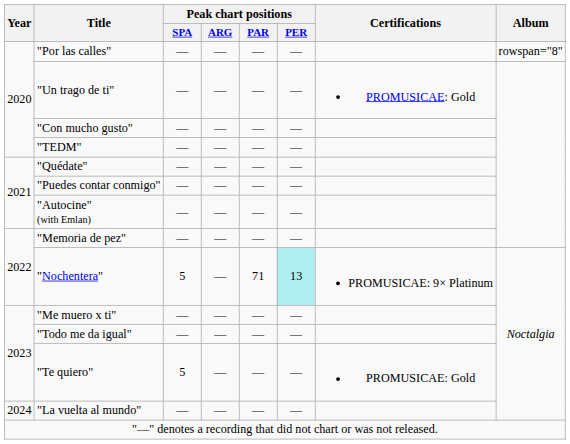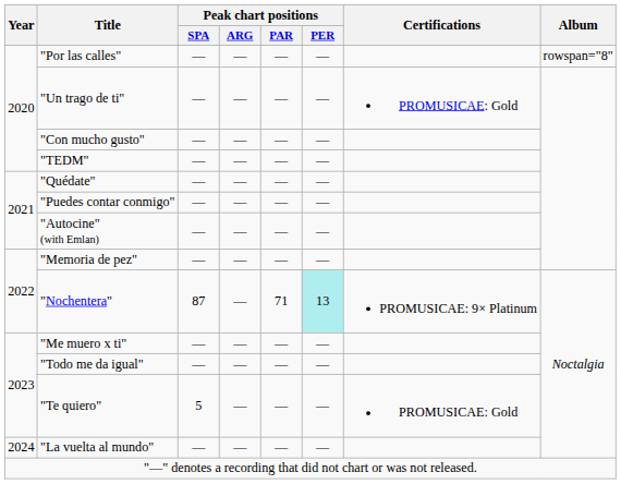"Nochentera" | Peak chart positions / SPA: 5 -> 87
